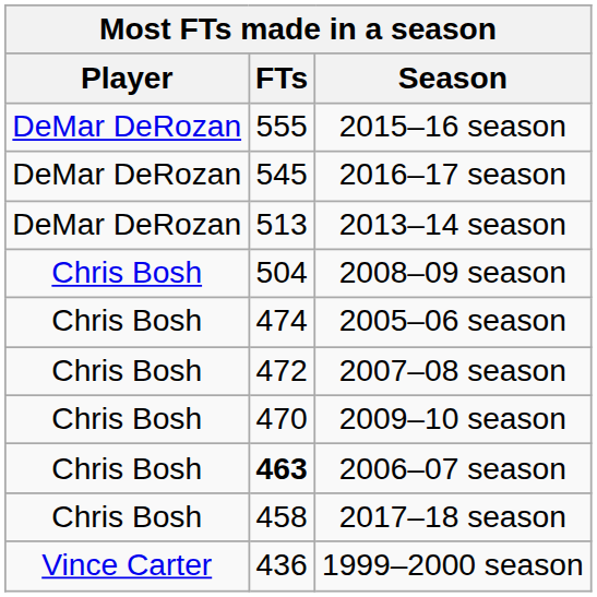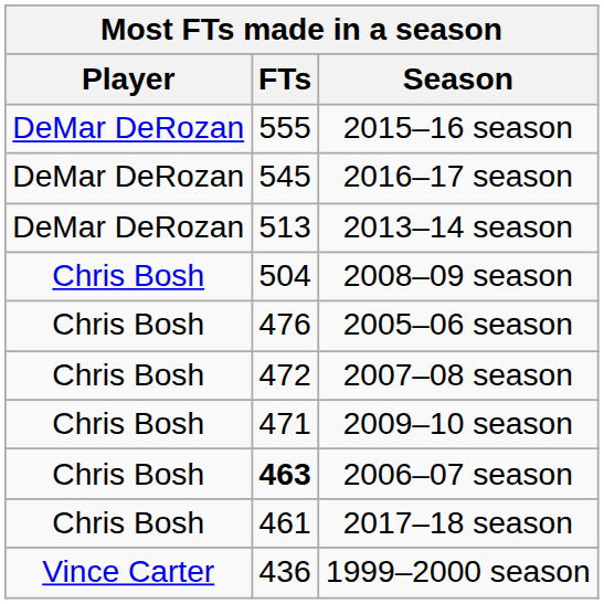2005–06 season | FTs: 474 -> 476
2009–10 season | FTs: 470 -> 471
2017–18 season | FTs: 458 -> 461
